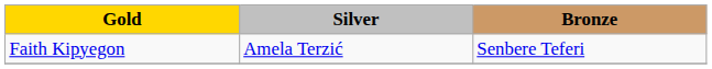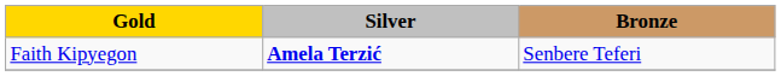Faith Kipyegon | Silver: normal -> bold
